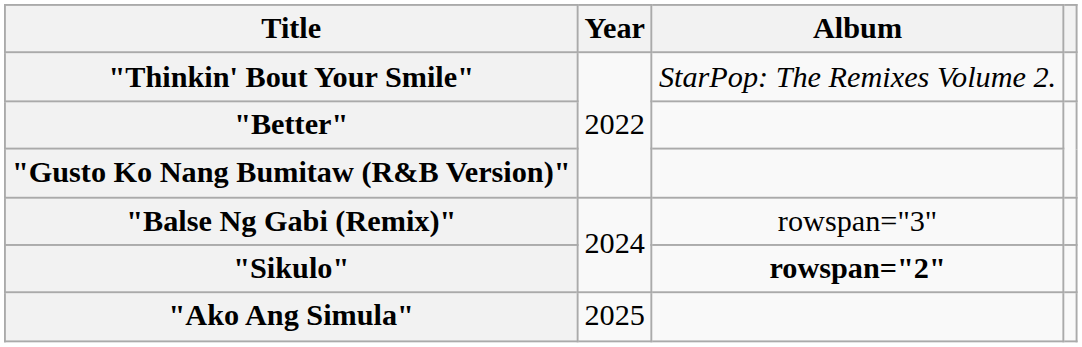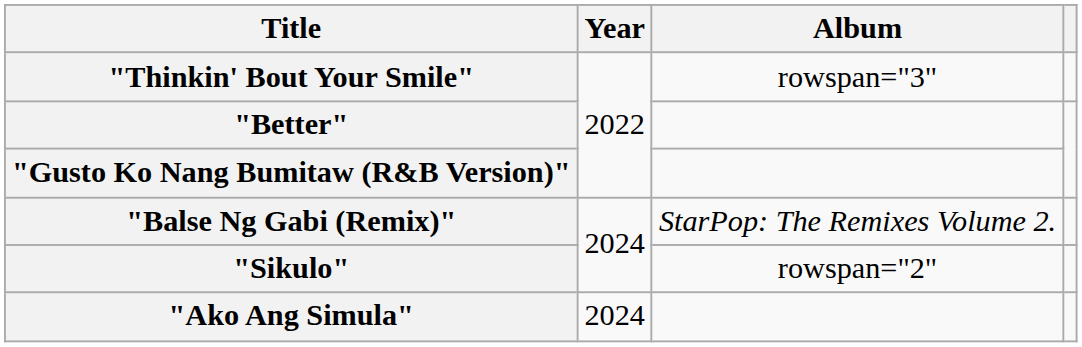"Thinkin' Bout Your Smile" | Album: StarPop: The Remixes Volume 2. -> rowspan="3"
"Balse Ng Gabi (Remix)" | Album: rowspan="3" -> StarPop: The Remixes Volume 2.
"Sikulo" | Album: bold -> normal
"Ako Ang Simula" | Year: 2025 -> 2024
